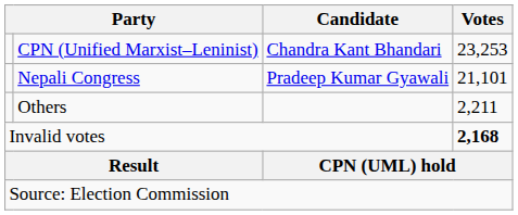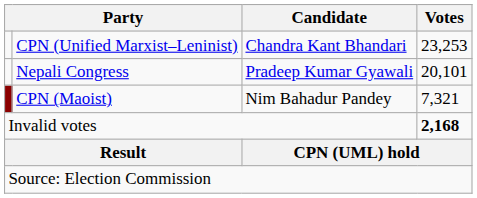Nepali Congress | Votes: 21,101 -> 20,101
+ row: CPN (Maoist) | Nim Bahadur Pandey | 7,321
- row: Others | 2,211
